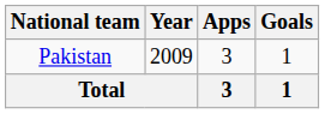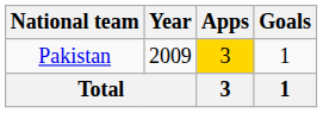Pakistan | Apps: no background -> gold background
